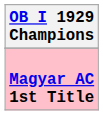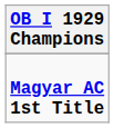row 2 | column 1: pink background -> no background
